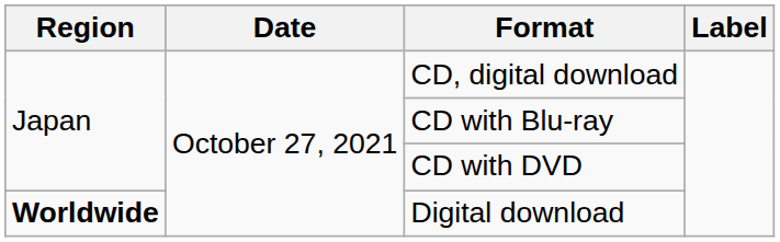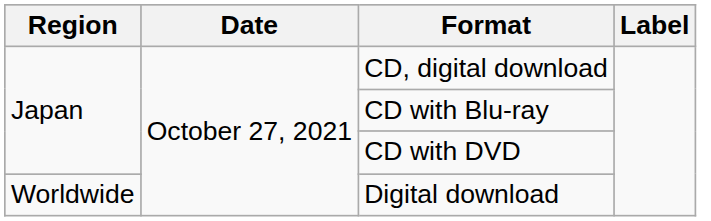Digital download | Region: bold -> normal
